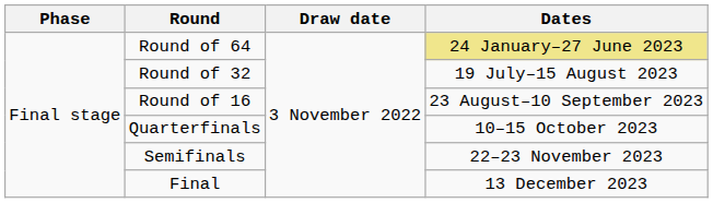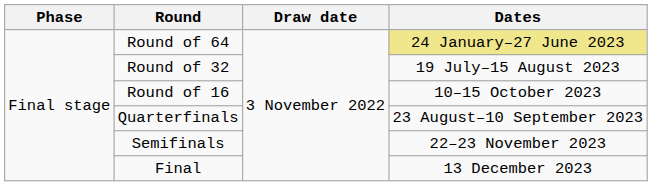Round of 16 | Dates: 23 August–10 September 2023 -> 10–15 October 2023
Quarterfinals | Dates: 10–15 October 2023 -> 23 August–10 September 2023
